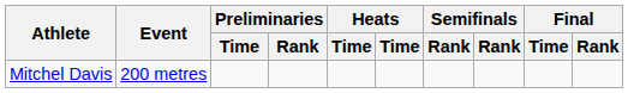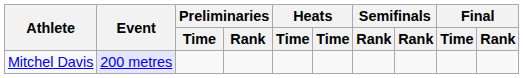Mitchel Davis | Event: no background -> lavender background
